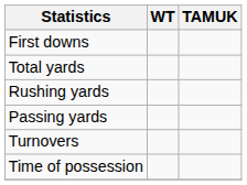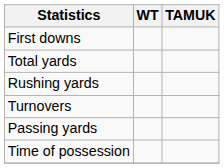rows swapped: Passing yards <-> Turnovers
